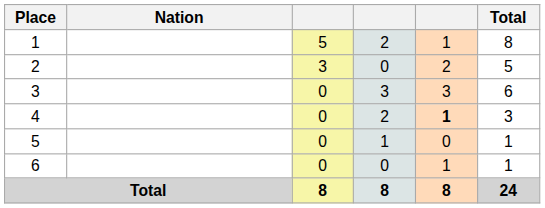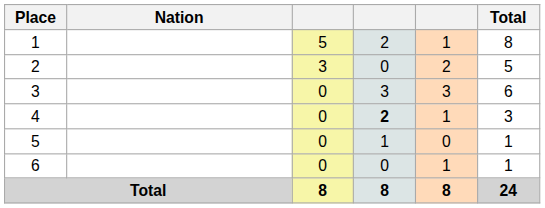4 | column 4: normal -> bold
4 | column 5: bold -> normal
